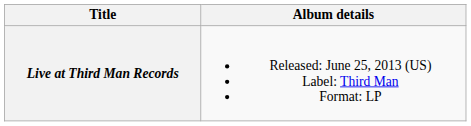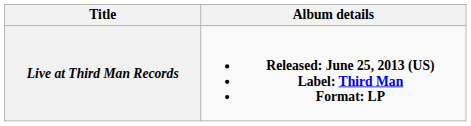Live at Third Man Records | Album details: normal -> bold
